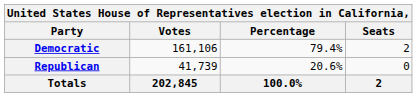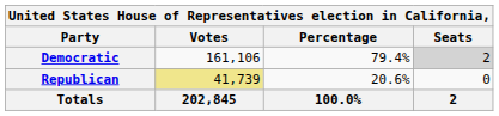Democratic | Seats: no background -> lightgrey background
Republican | Votes: no background -> khaki background
